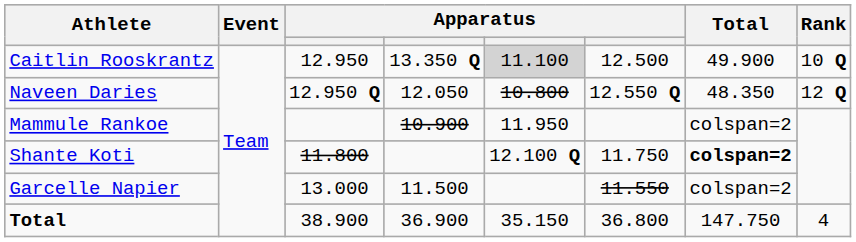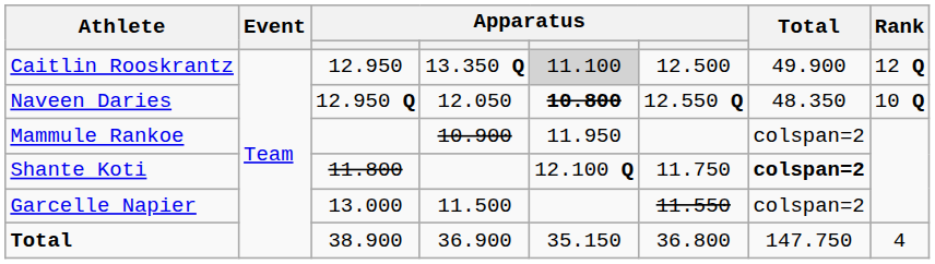Caitlin Rooskrantz | Rank: 10 Q -> 12 Q
Naveen Daries | column 5: normal -> bold
Naveen Daries | Rank: 12 Q -> 10 Q
